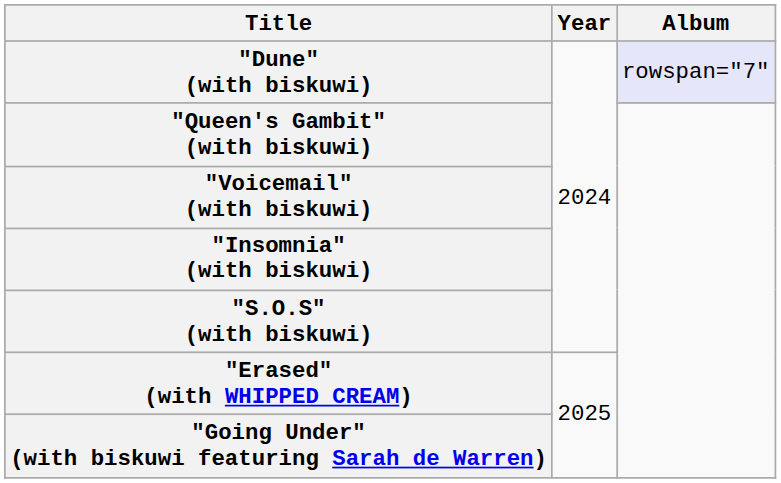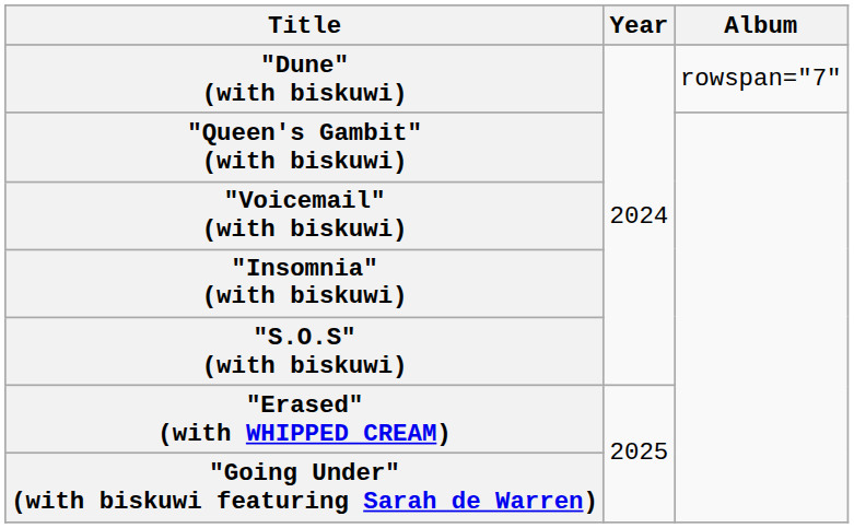"Dune" (with biskuwi) | Album: lavender background -> no background
